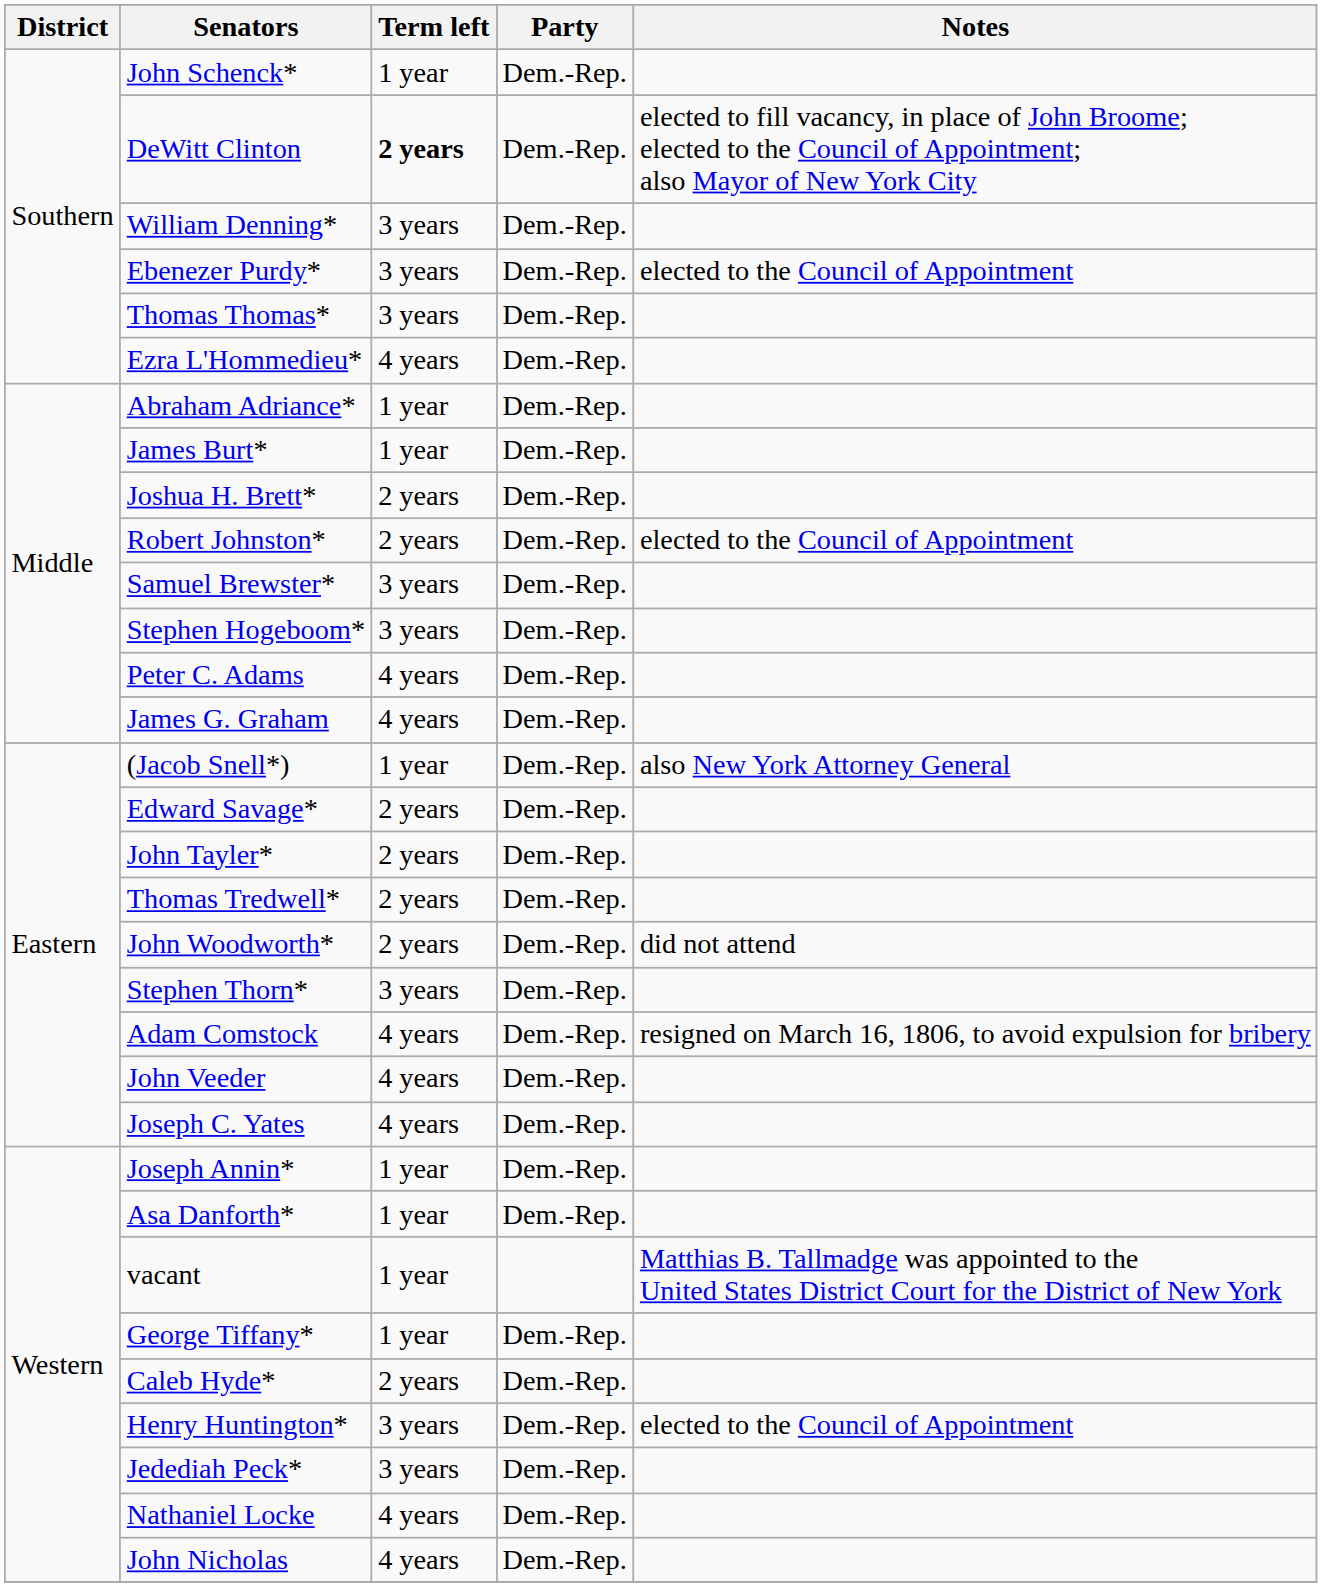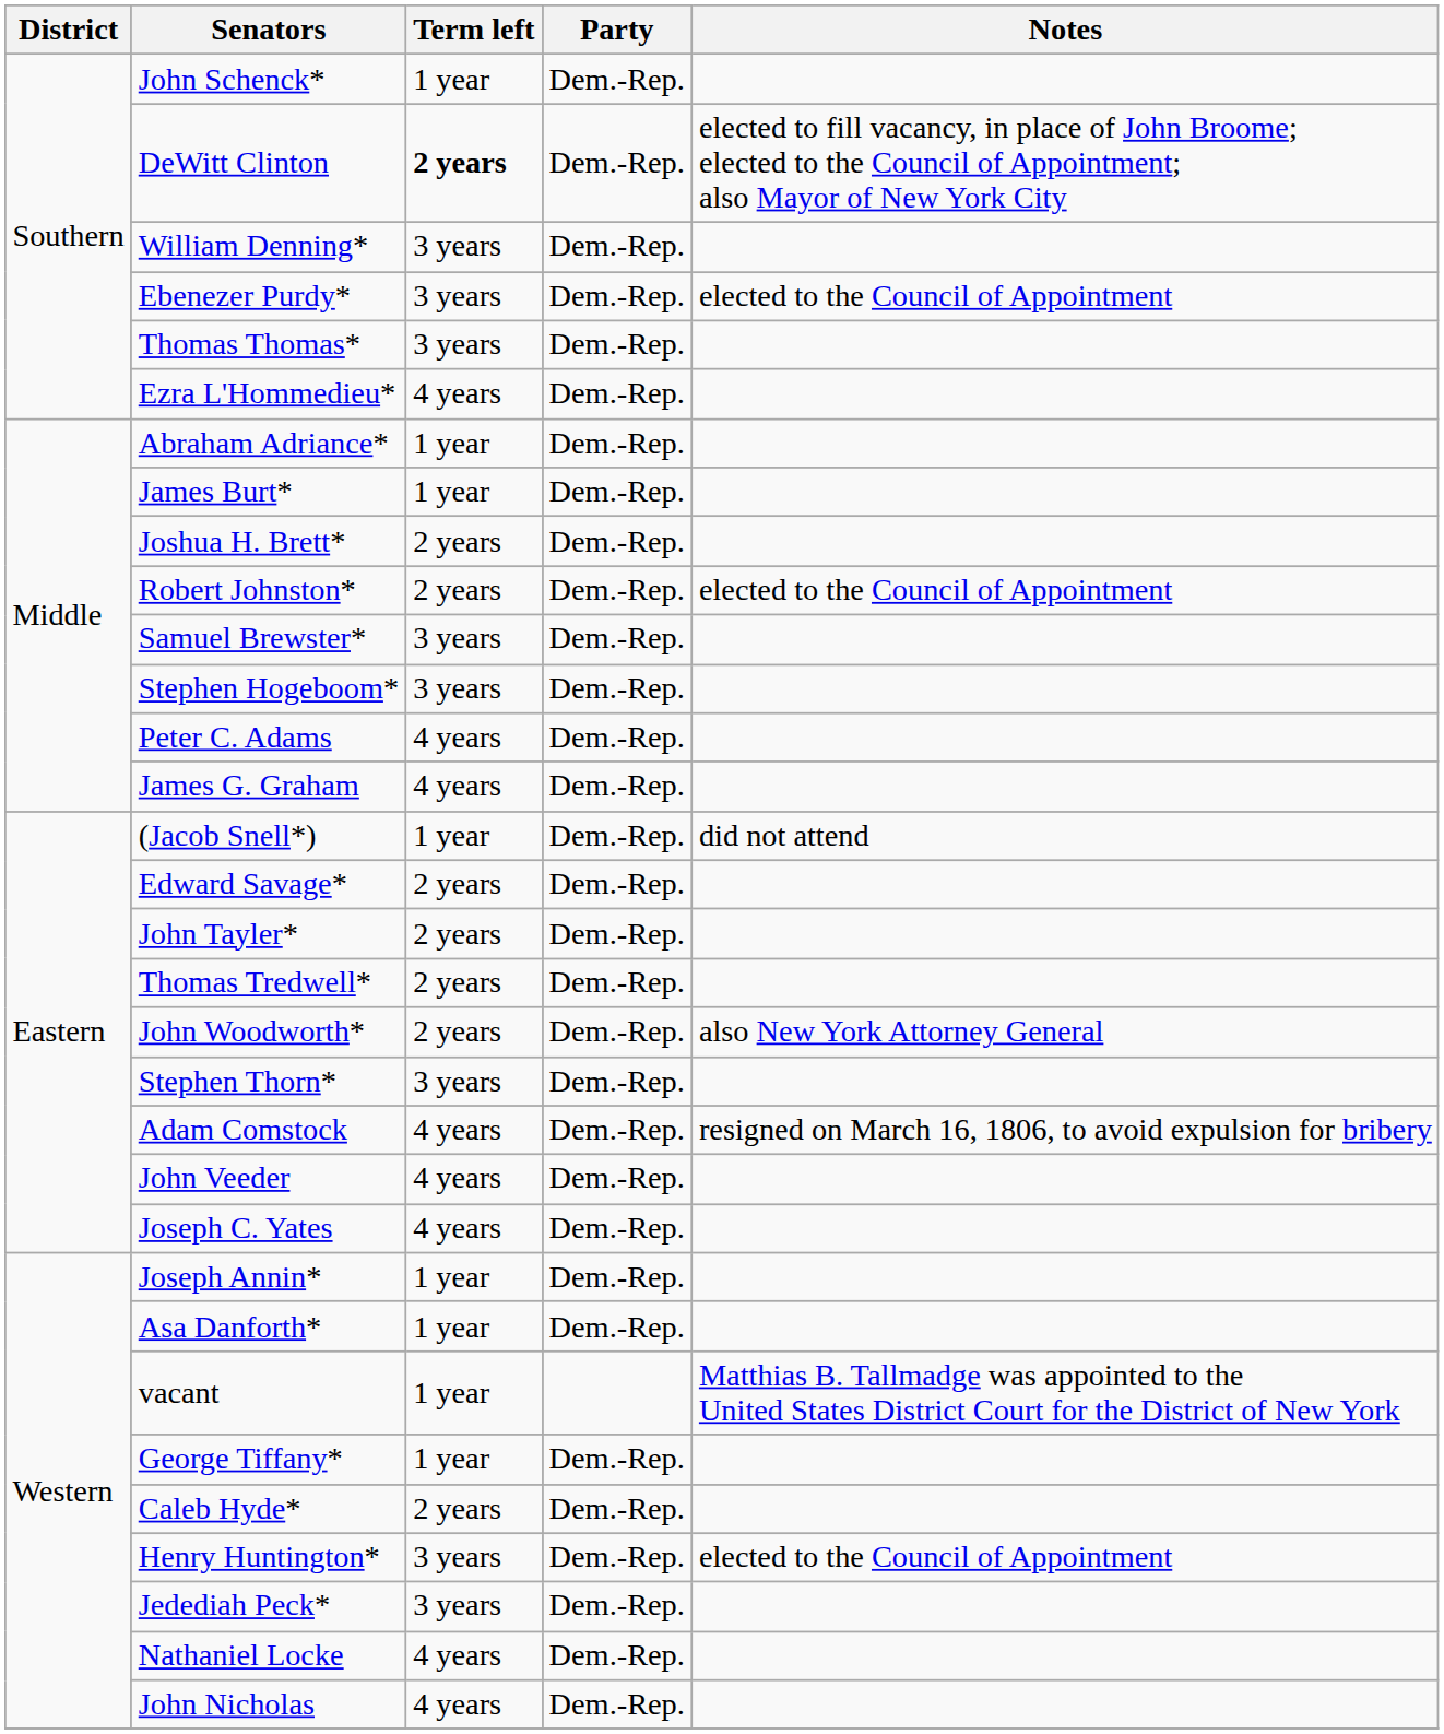(Jacob Snell*) | Notes: also New York Attorney General -> did not attend
John Woodworth* | Notes: did not attend -> also New York Attorney General
